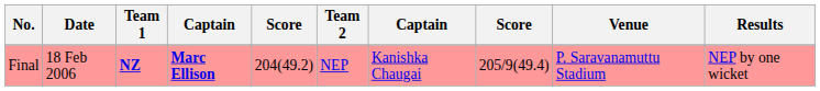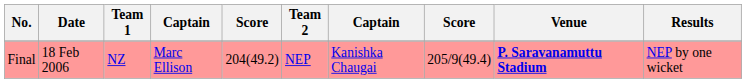Final | Team 1: bold -> normal
Final | column 4: bold -> normal
Final | Venue: normal -> bold
